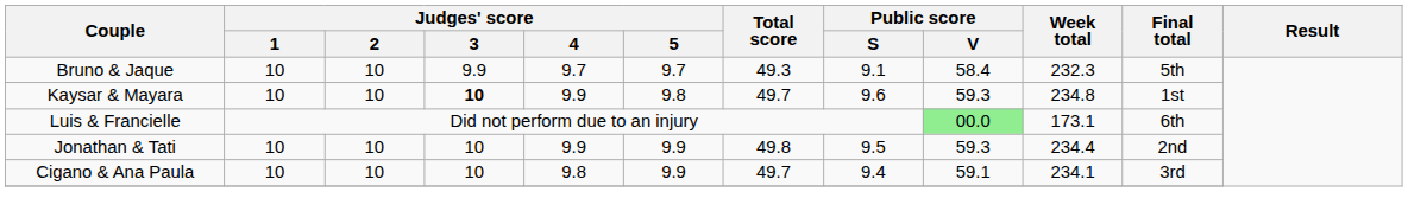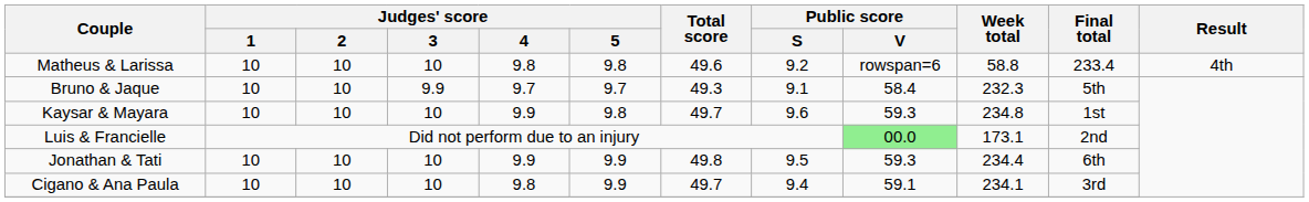+ row: Matheus & Larissa | 10 | 10 | 10 | 9.8 | 9.8 | 49.6 | 9.2 | rowspan=6 | 58.8 | 233.4 | 4th
Kaysar & Mayara | Judges' score / 3: bold -> normal
Luis & Francielle | Final total: 6th -> 2nd
Jonathan & Tati | Final total: 2nd -> 6th
